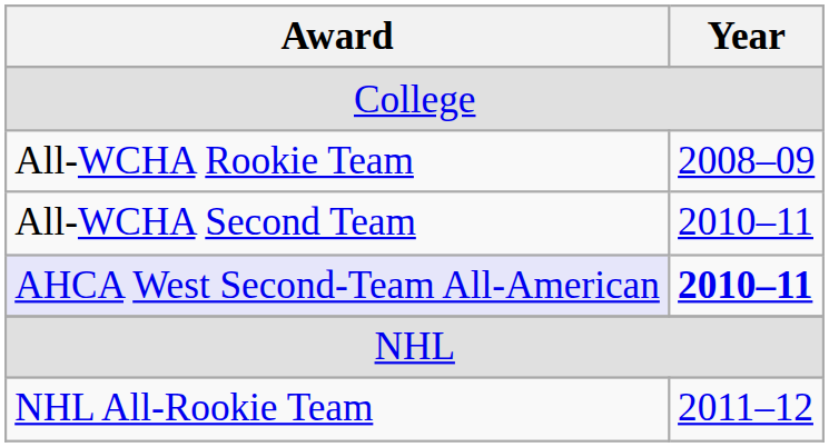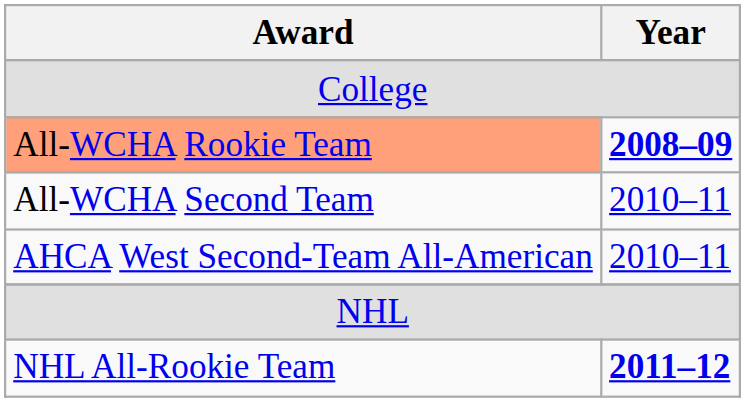All-WCHA Rookie Team | Award: no background -> lightsalmon background
All-WCHA Rookie Team | Year: normal -> bold
AHCA West Second-Team All-American | Award: lavender background -> no background
AHCA West Second-Team All-American | Year: bold -> normal
NHL All-Rookie Team | Year: normal -> bold
